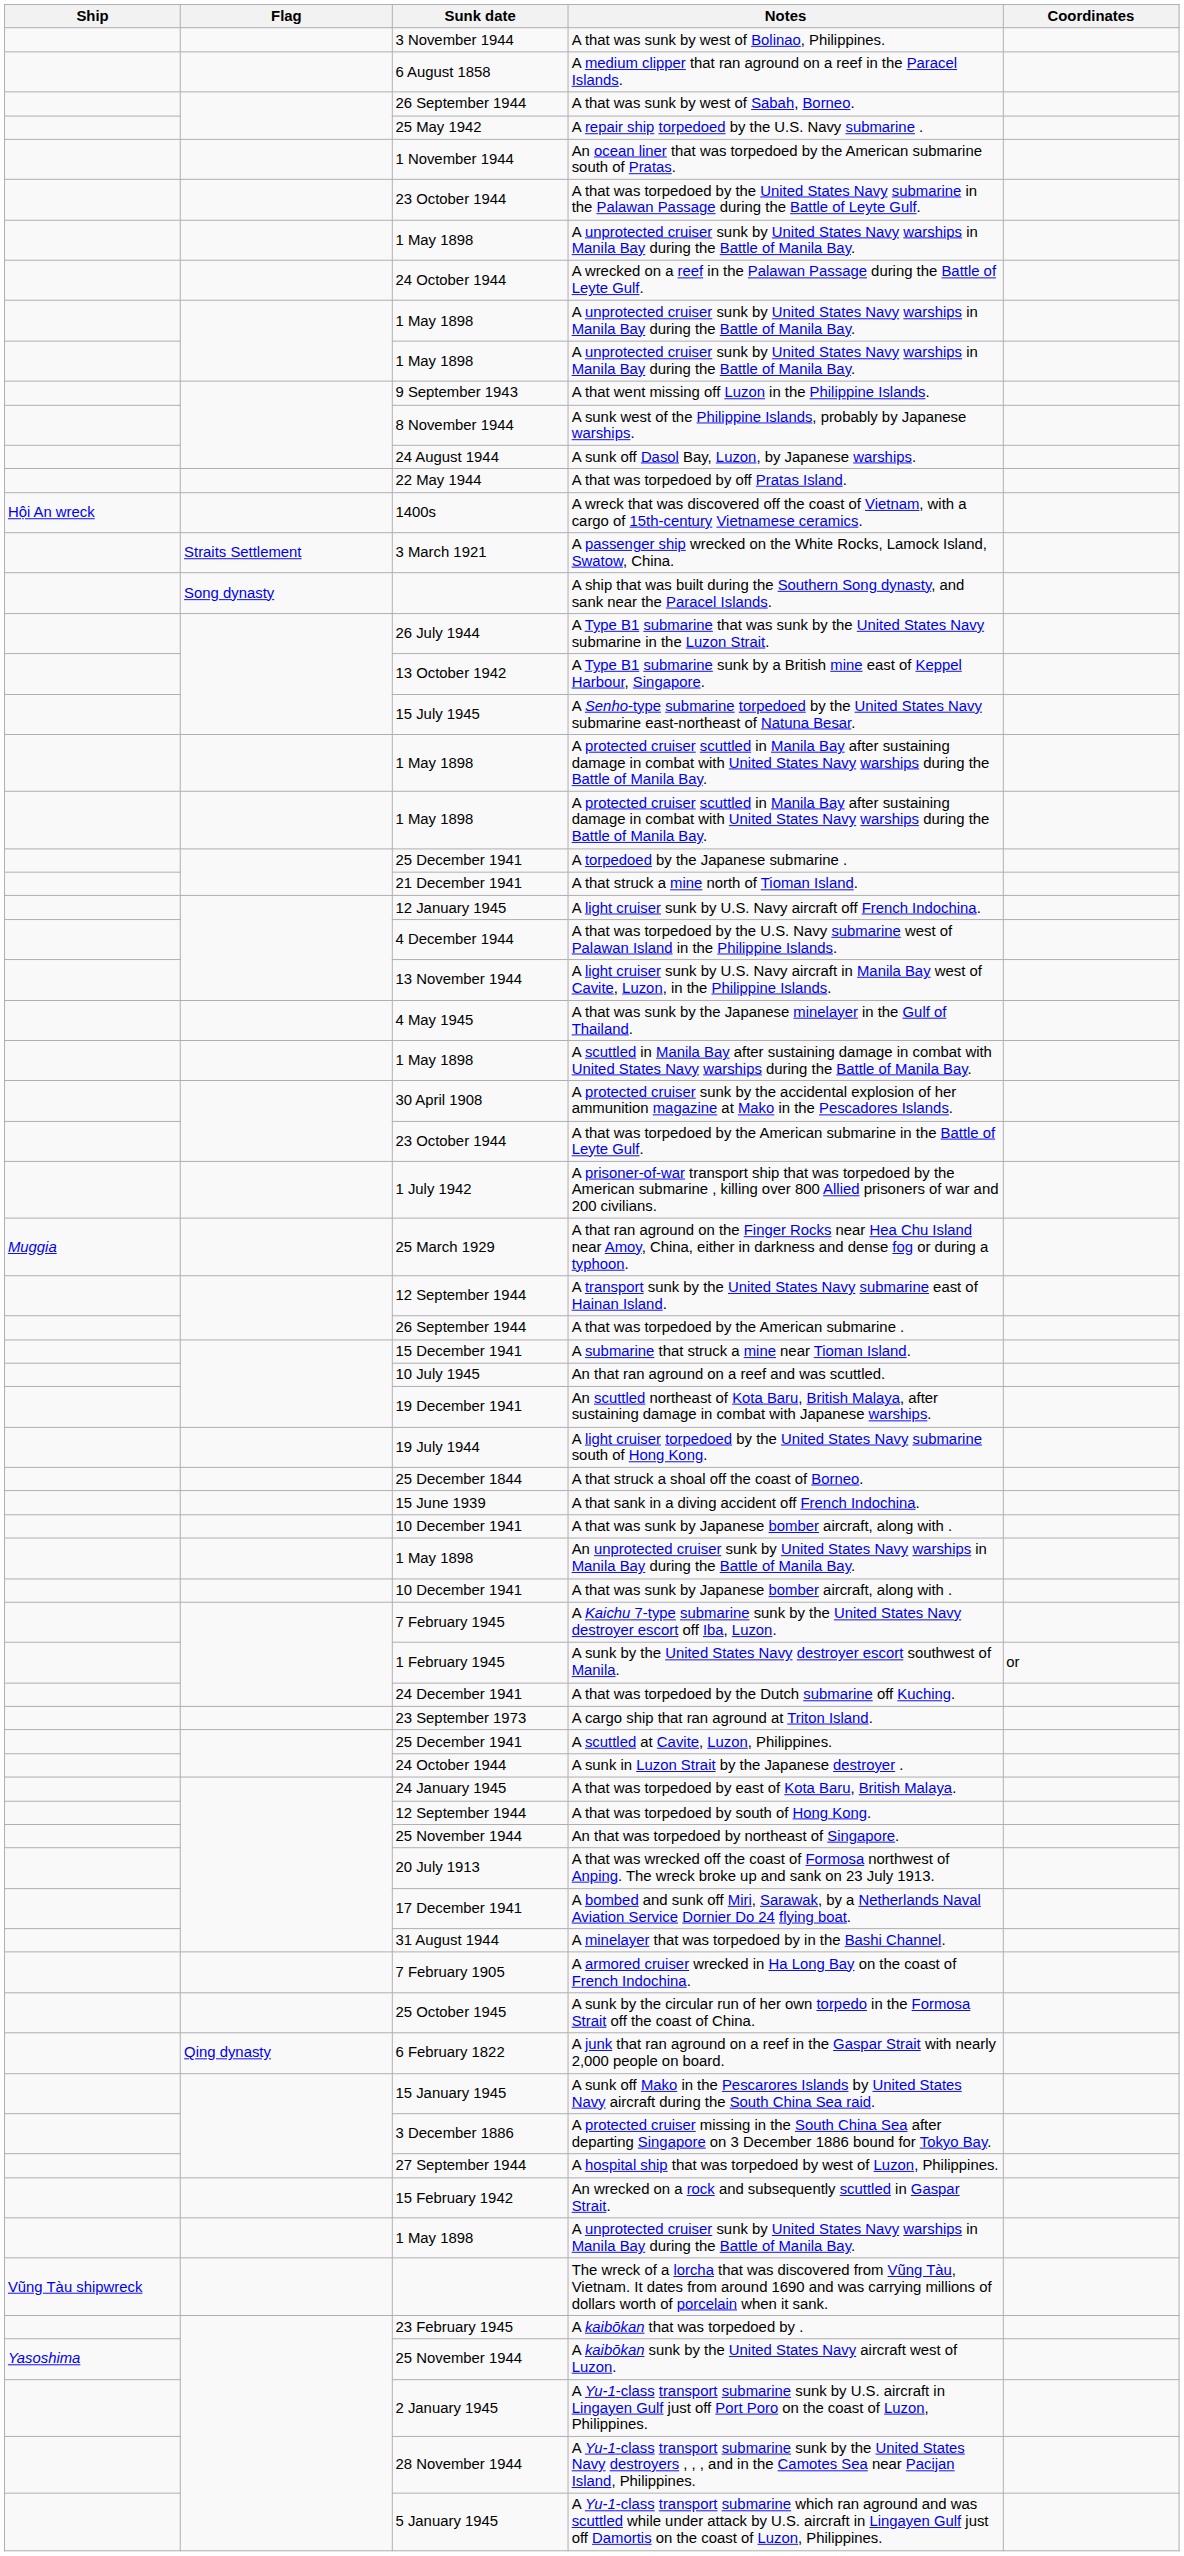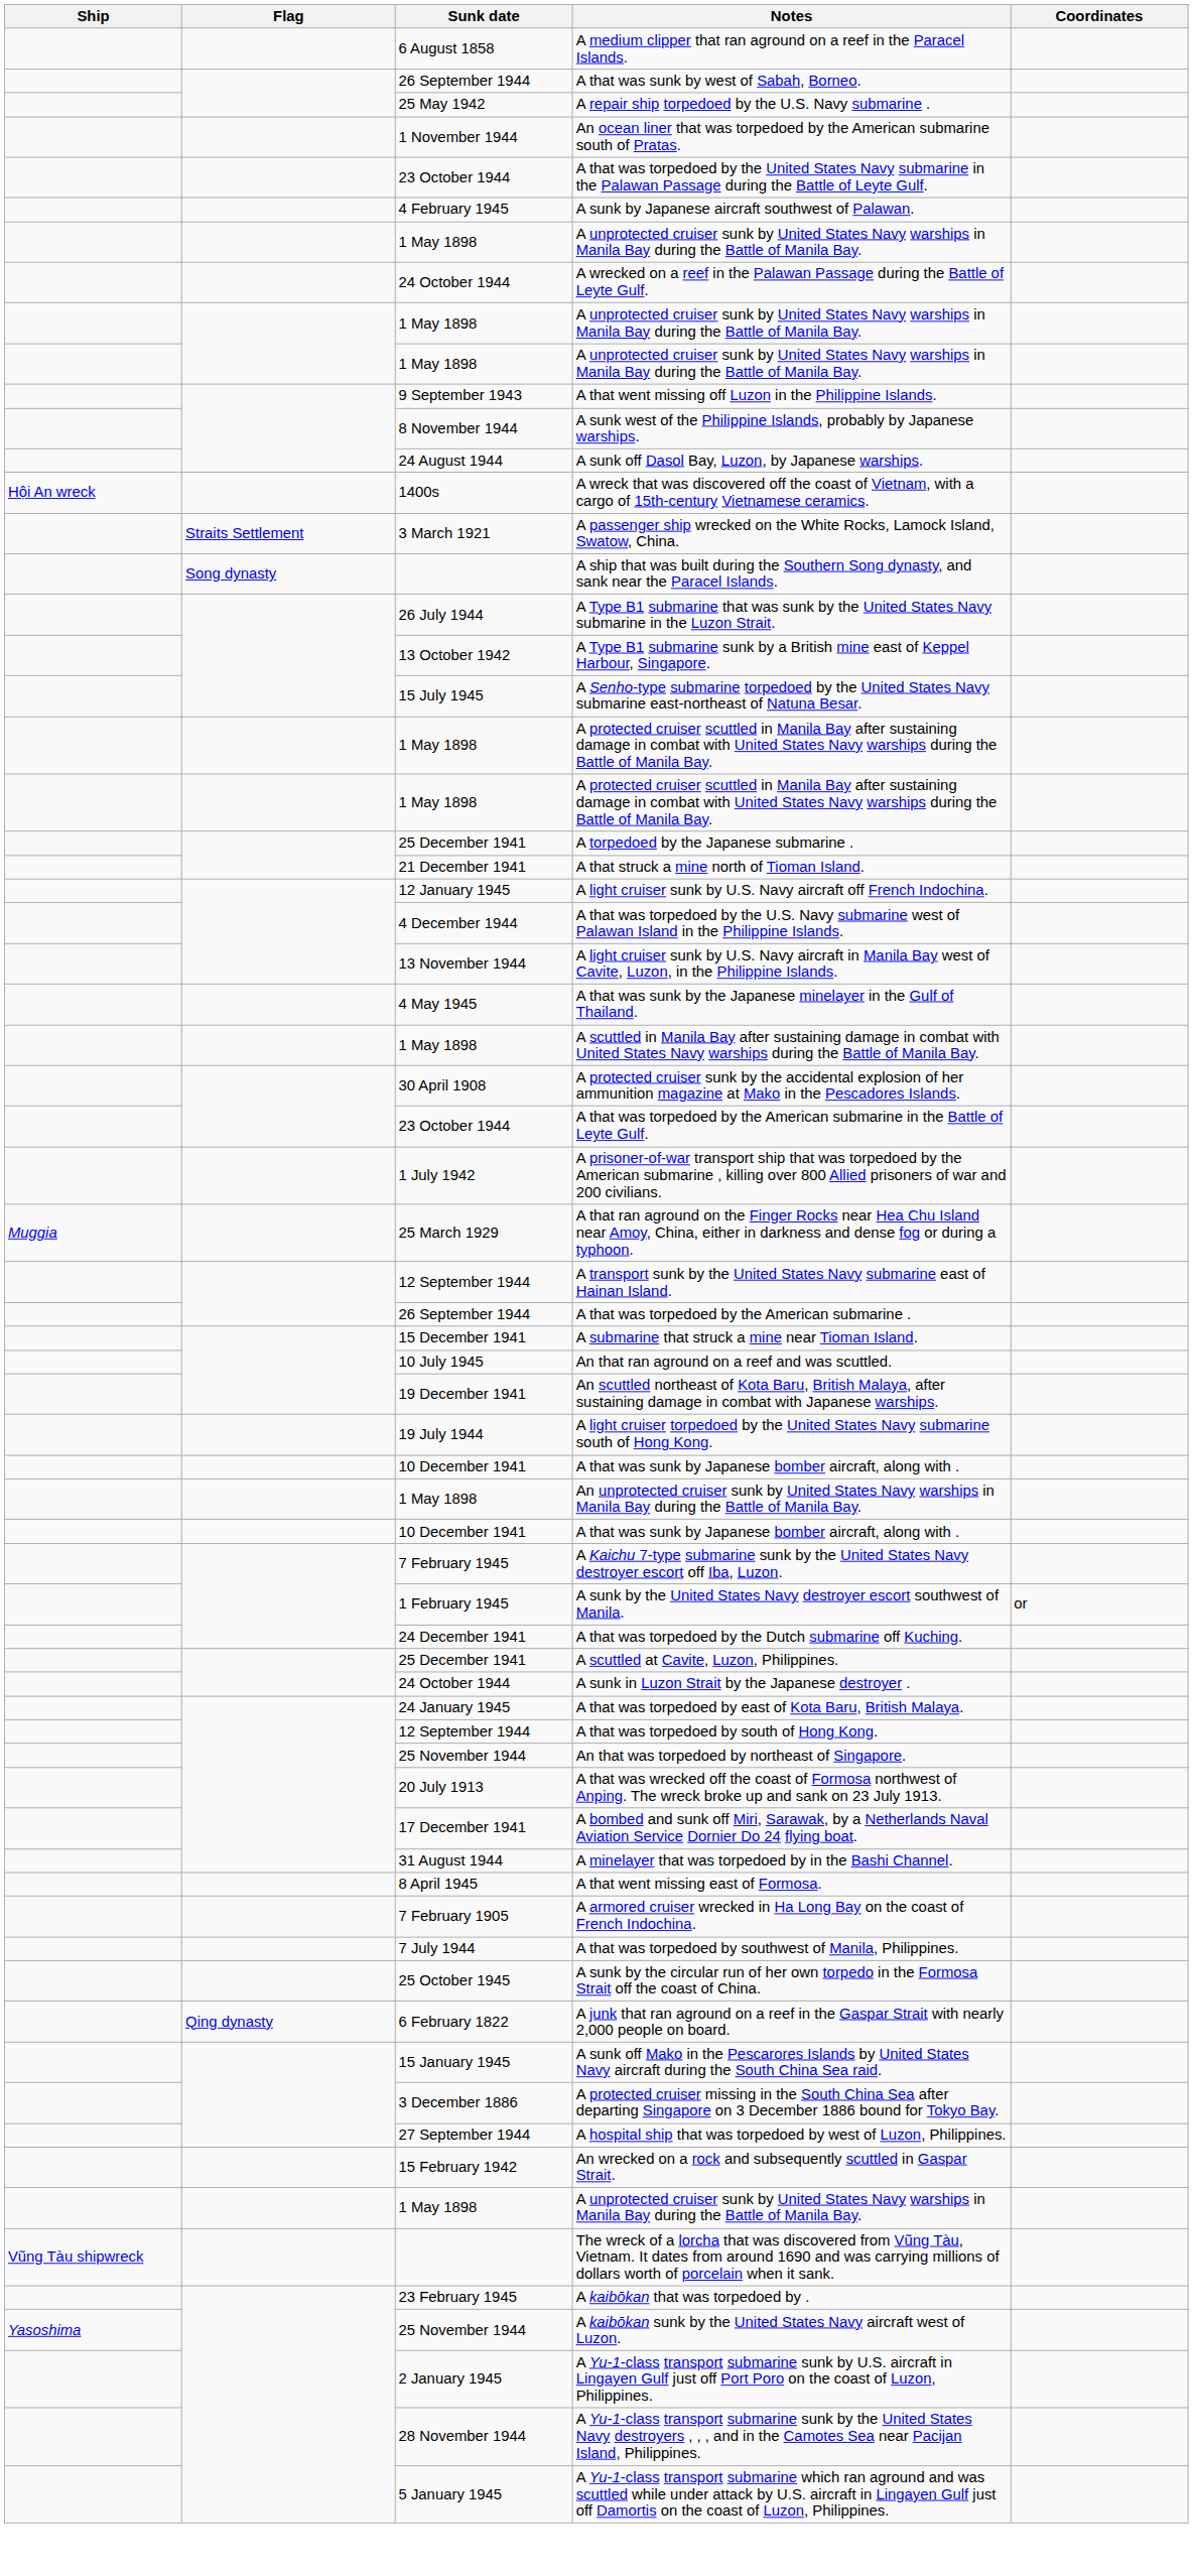- row: 3 November 1944 | A that was sunk by west of Bolinao, Philippines.
+ row: 4 February 1945 | A sunk by Japanese aircraft southwest of Palawan.
- row: 22 May 1944 | A that was torpedoed by off Pratas Island.
- row: 25 December 1844 | A that struck a shoal off the coast of Borneo.
- row: 15 June 1939 | A that sank in a diving accident off French Indochina.
- row: 23 September 1973 | A cargo ship that ran aground at Triton Island.
+ row: 8 April 1945 | A that went missing east of Formosa.
+ row: 7 July 1944 | A that was torpedoed by southwest of Manila, Philippines.
